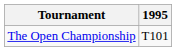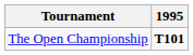The Open Championship | 1995: normal -> bold
